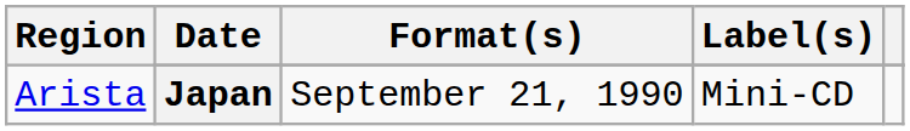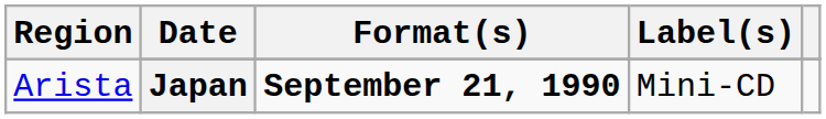Japan | Format(s): normal -> bold
